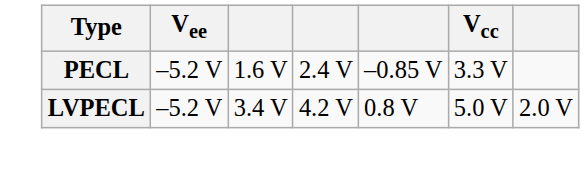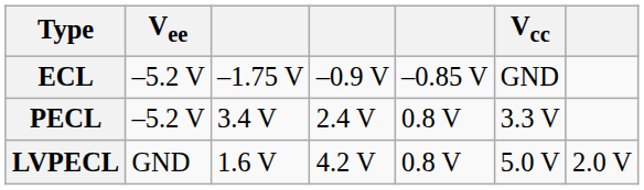+ row: ECL | –5.2 V | –1.75 V | –0.9 V | –0.85 V | GND
PECL | column 3: 1.6 V -> 3.4 V
PECL | column 5: –0.85 V -> 0.8 V
LVPECL | Vee: –5.2 V -> GND
LVPECL | column 3: 3.4 V -> 1.6 V
